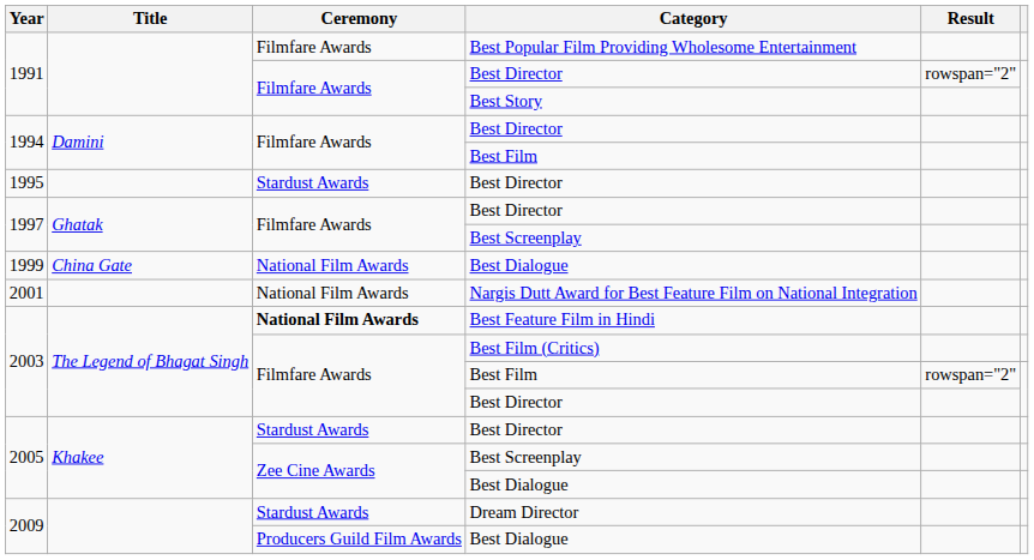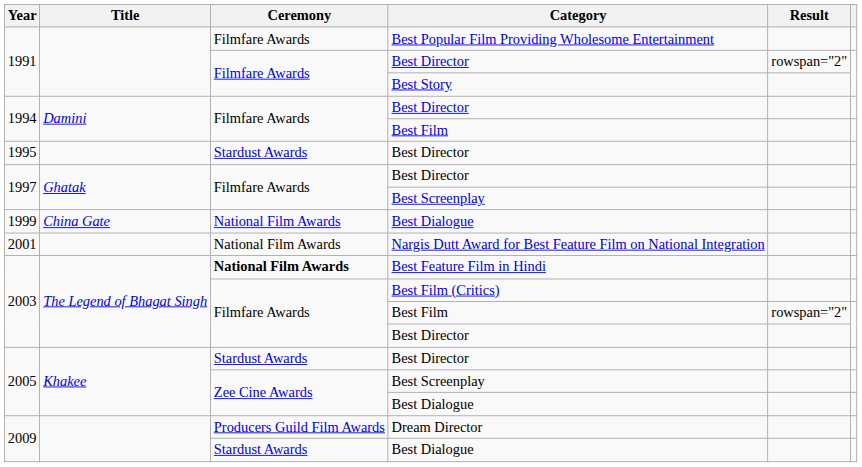Dream Director | Ceremony: Stardust Awards -> Producers Guild Film Awards
2009 / Best Dialogue | Ceremony: Producers Guild Film Awards -> Stardust Awards
